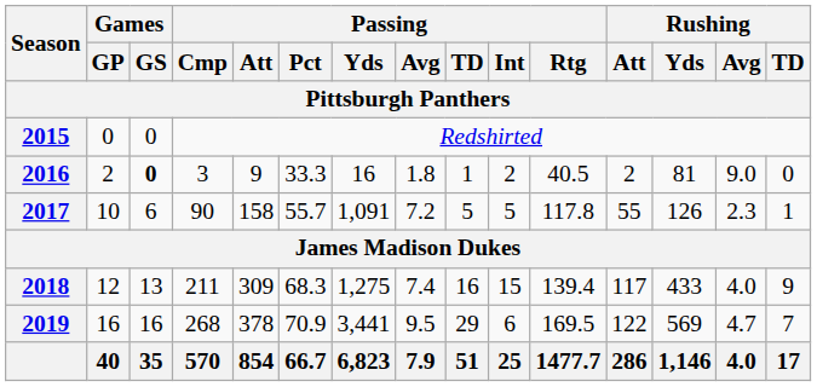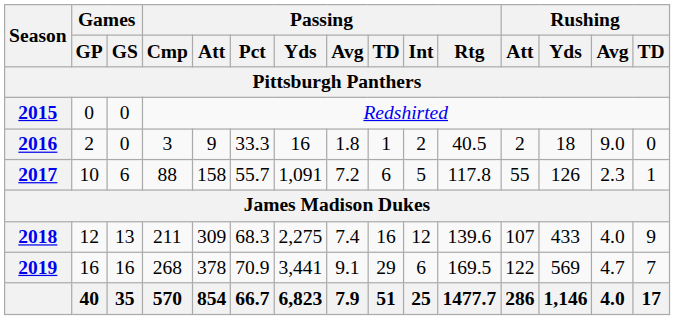2016 | Games / GS / Pittsburgh Panthers: bold -> normal
2016 | Rushing / Yds / Pittsburgh Panthers: 81 -> 18
2017 | Passing / Cmp / Pittsburgh Panthers: 90 -> 88
2017 | Passing / TD / Pittsburgh Panthers: 5 -> 6
2018 | Passing / Yds / Pittsburgh Panthers: 1,275 -> 2,275
2018 | Passing / Int / Pittsburgh Panthers: 15 -> 12
2018 | Passing / Rtg / Pittsburgh Panthers: 139.4 -> 139.6
2018 | Rushing / Att / Pittsburgh Panthers: 117 -> 107
2019 | Passing / Avg / Pittsburgh Panthers: 9.5 -> 9.1
